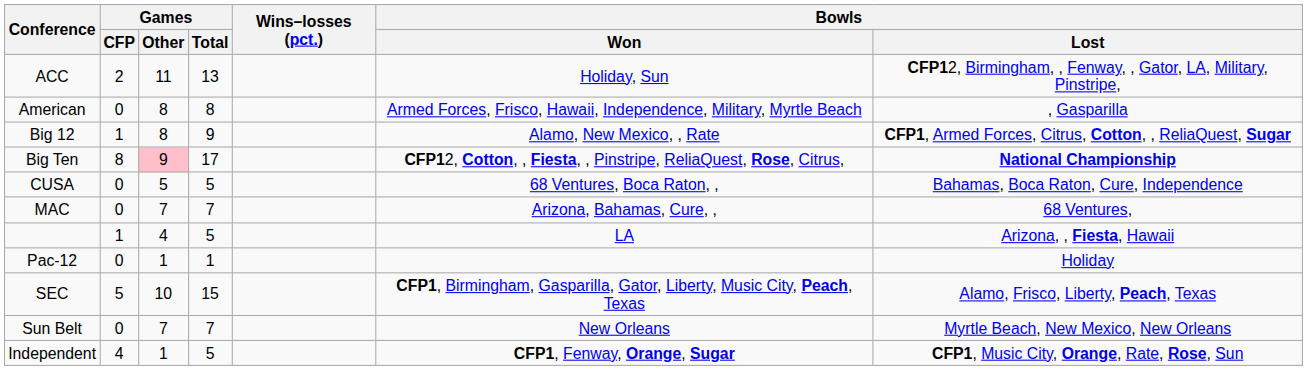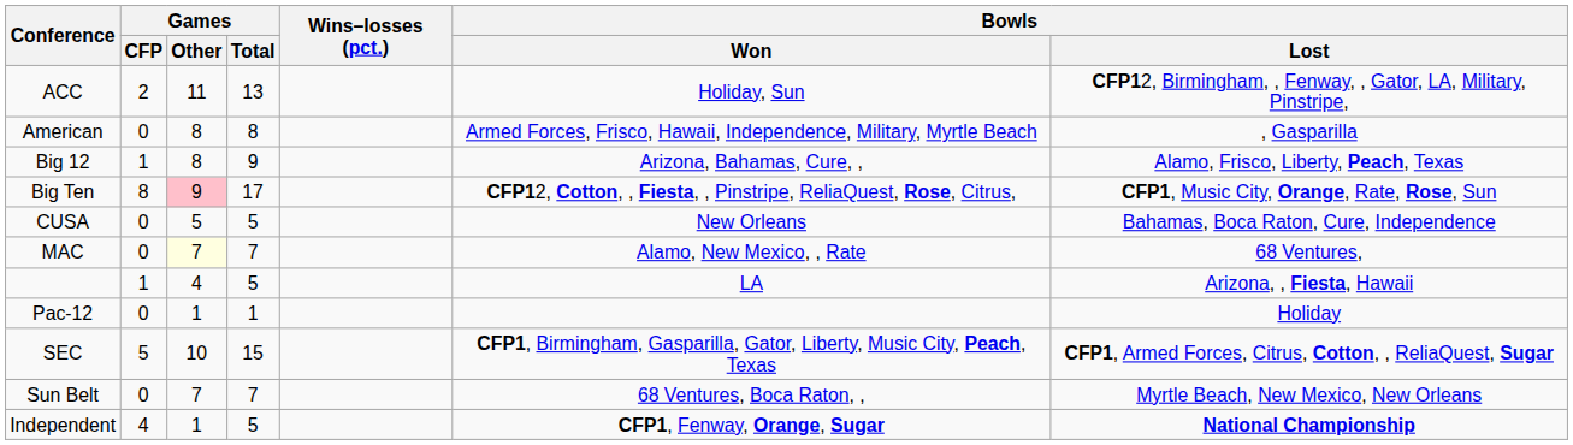Big 12 | Bowls / Won: Alamo, New Mexico, , Rate -> Arizona, Bahamas, Cure, ,
Big 12 | Bowls / Lost: CFP1, Armed Forces, Citrus, Cotton, , ReliaQuest, Sugar -> Alamo, Frisco, Liberty, Peach, Texas
Big Ten | Bowls / Lost: National Championship -> CFP1, Music City, Orange, Rate, Rose, Sun
CUSA | Bowls / Won: 68 Ventures, Boca Raton, , -> New Orleans
MAC | Games / Other: no background -> lightyellow background
MAC | Bowls / Won: Arizona, Bahamas, Cure, , -> Alamo, New Mexico, , Rate
SEC | Bowls / Lost: Alamo, Frisco, Liberty, Peach, Texas -> CFP1, Armed Forces, Citrus, Cotton, , ReliaQuest, Sugar
Sun Belt | Bowls / Won: New Orleans -> 68 Ventures, Boca Raton, ,
Independent | Bowls / Lost: CFP1, Music City, Orange, Rate, Rose, Sun -> National Championship
